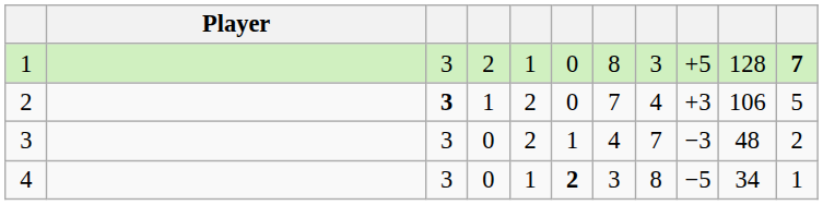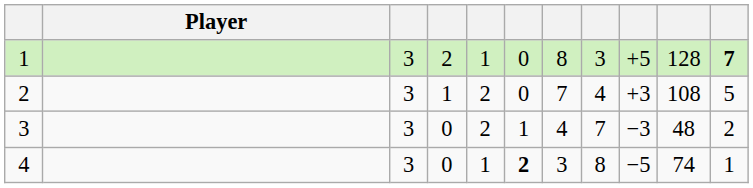row 3 | column 3: bold -> normal
row 3 | column 10: 106 -> 108
row 5 | column 10: 34 -> 74
